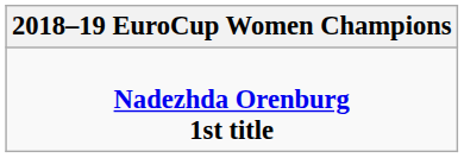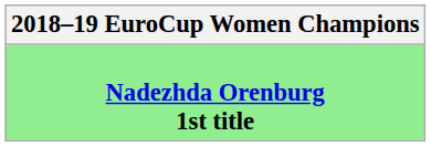row 2 | column 1: no background -> lightgreen background
